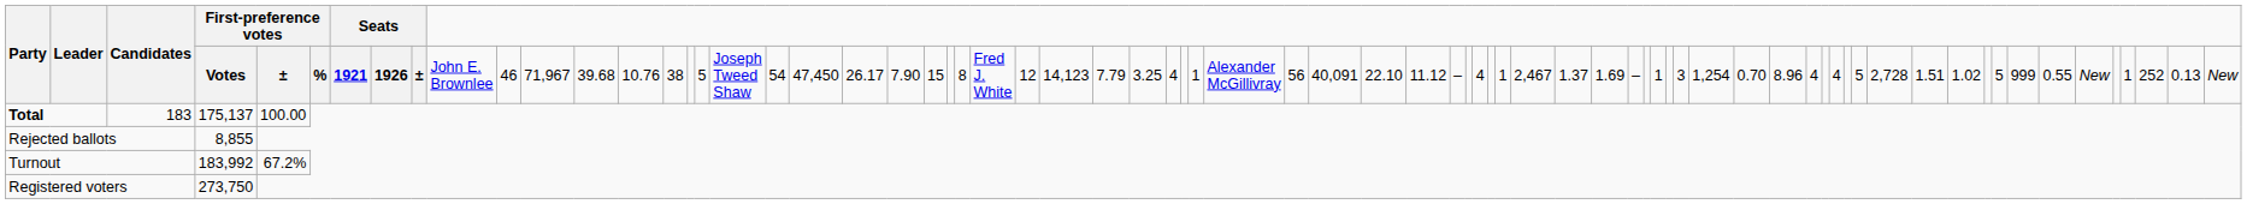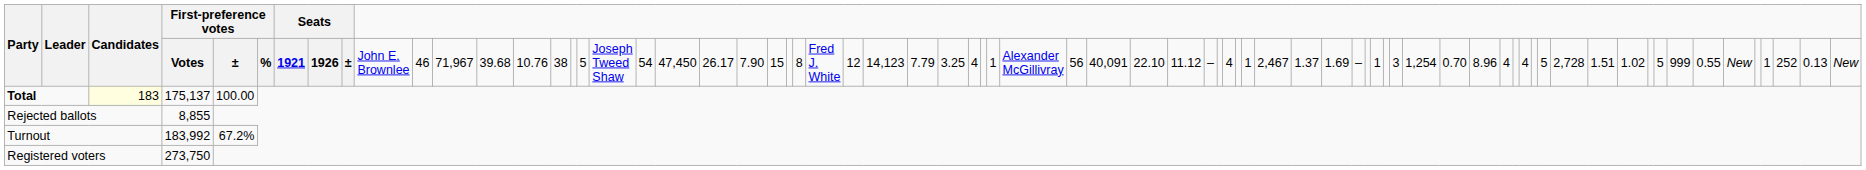Total | Candidates: no background -> lightyellow background
